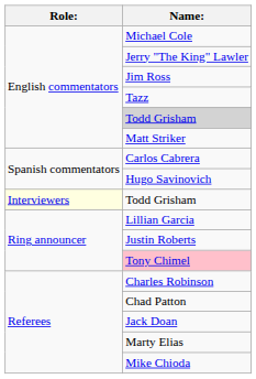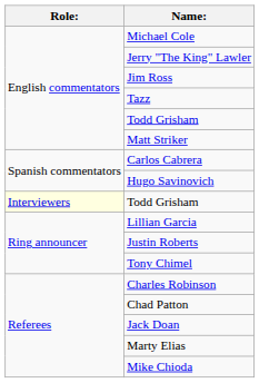row 6 | Name:: lightgrey background -> no background
row 13 | Name:: pink background -> no background
